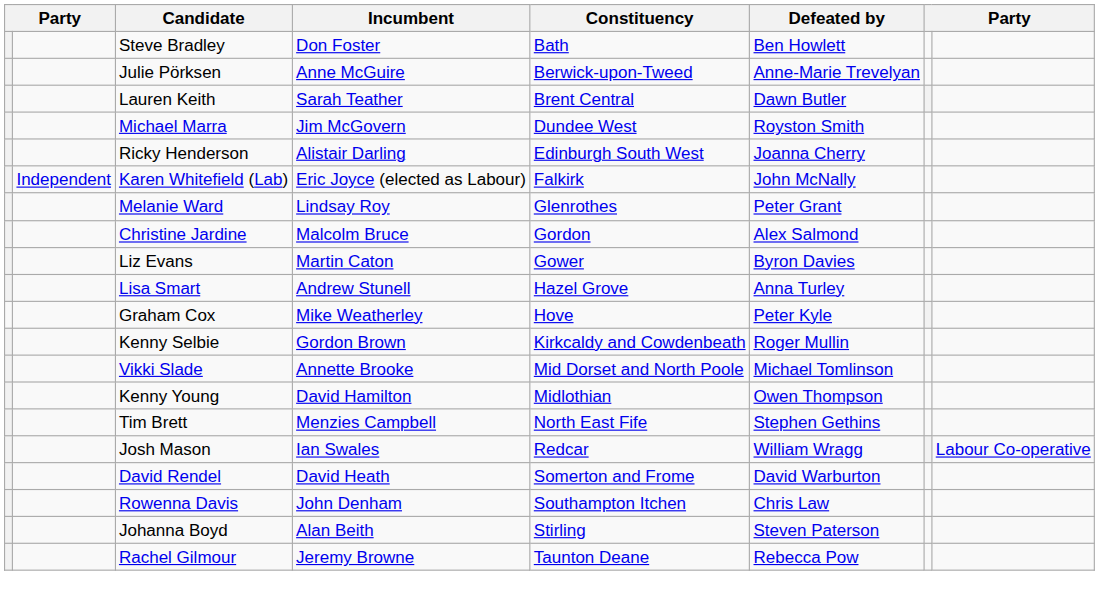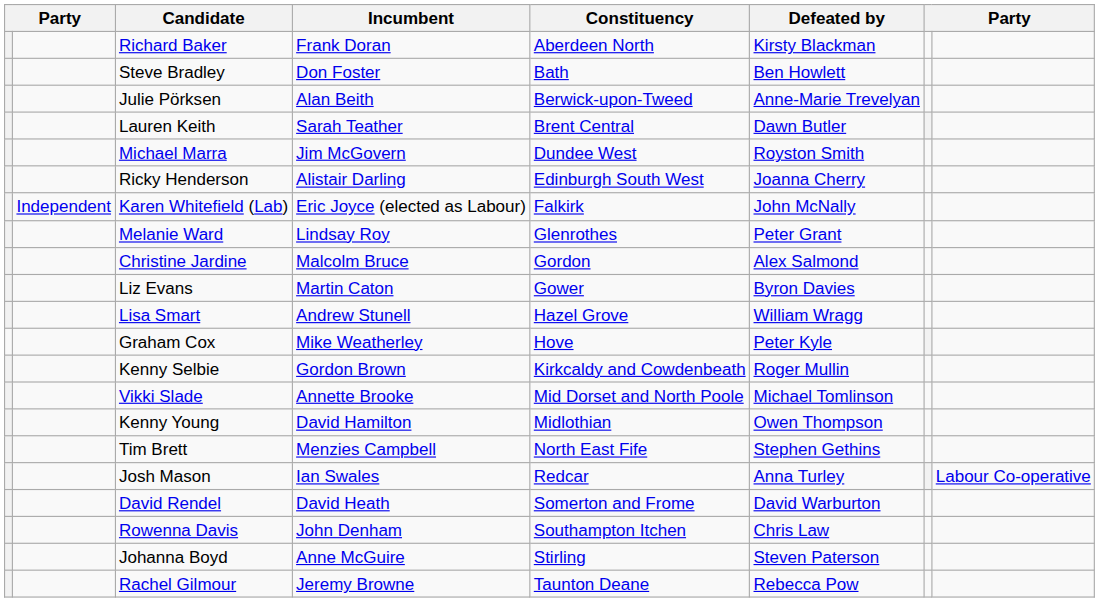+ row: Richard Baker | Frank Doran | Aberdeen North | Kirsty Blackman
Julie Pörksen | Incumbent: Anne McGuire -> Alan Beith
Lisa Smart | Defeated by: Anna Turley -> William Wragg
Josh Mason | Defeated by: William Wragg -> Anna Turley
Johanna Boyd | Incumbent: Alan Beith -> Anne McGuire
